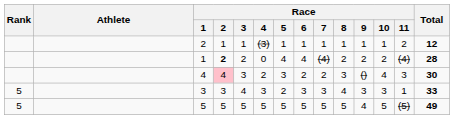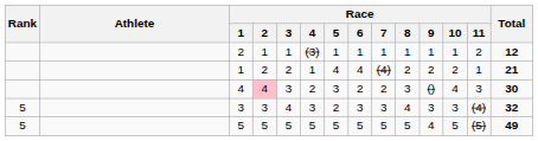row 4 | Race / 2: bold -> normal
row 4 | Race / 4: 0 -> 1
row 4 | Race / 11: (4) -> 1
row 4 | Total: 28 -> 21
row 6 | Race / 11: 1 -> (4)
row 6 | Total: 33 -> 32
